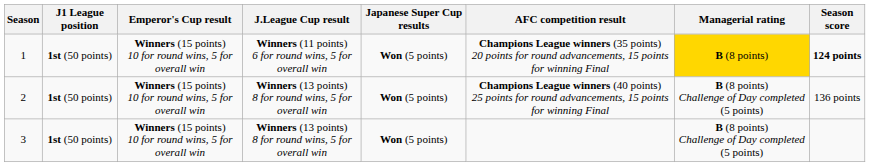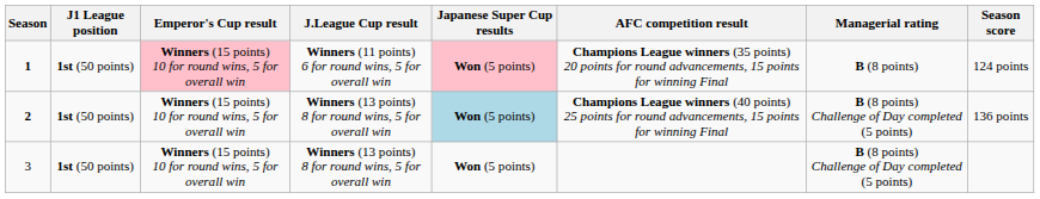row 2 | Season: normal -> bold
row 2 | Emperor's Cup result: no background -> pink background
row 2 | Japanese Super Cup results: no background -> pink background
row 2 | Managerial rating: gold background -> no background
row 2 | Season score: bold -> normal
row 3 | Season: normal -> bold
row 3 | Japanese Super Cup results: no background -> lightblue background
